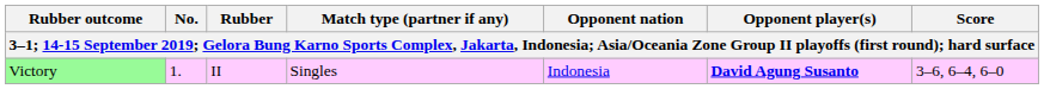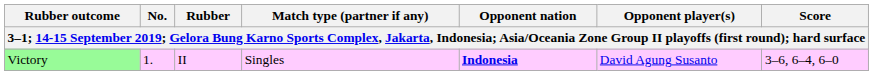Victory | Opponent nation: normal -> bold
Victory | Opponent player(s): bold -> normal
